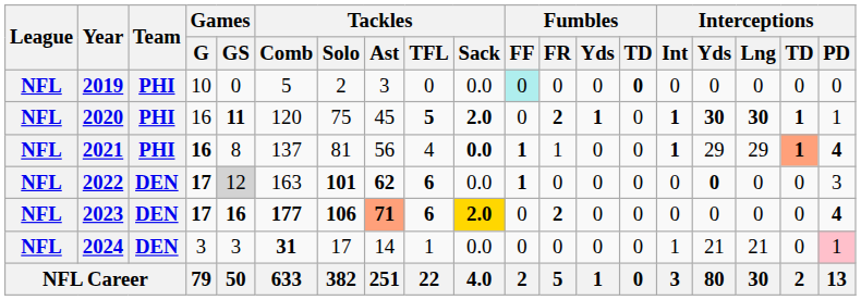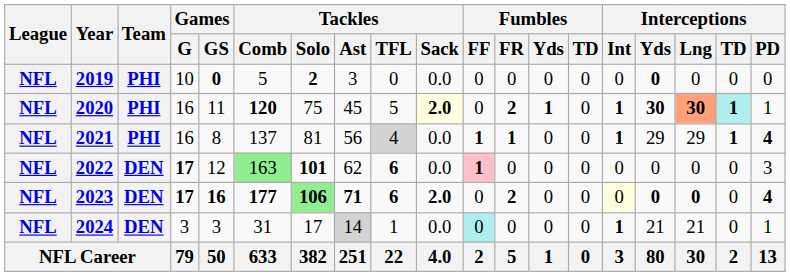2019 | Games / GS: normal -> bold
2019 | Tackles / Solo: normal -> bold
2019 | Fumbles / FF: paleturquoise background -> no background
2019 | Fumbles / TD: bold -> normal
2019 | Interceptions / Yds: normal -> bold
2020 | Games / GS: bold -> normal
2020 | Tackles / Comb: normal -> bold
2020 | Tackles / TFL: bold -> normal
2020 | Tackles / Sack: no background -> lightyellow background
2020 | Interceptions / Lng: no background -> lightsalmon background
2020 | Interceptions / TD: no background -> paleturquoise background
2021 | Games / G: bold -> normal
2021 | Tackles / TFL: no background -> lightgrey background
2021 | Tackles / Sack: bold -> normal
2021 | Fumbles / FR: normal -> bold
2021 | Interceptions / TD: lightsalmon background -> no background
2022 | Games / GS: lightgrey background -> no background
2022 | Tackles / Comb: no background -> lightgreen background
2022 | Tackles / Ast: bold -> normal
2022 | Fumbles / FF: no background -> pink background
2022 | Interceptions / Yds: bold -> normal
2023 | Tackles / Solo: no background -> lightgreen background
2023 | Tackles / Ast: lightsalmon background -> no background
2023 | Tackles / Sack: gold background -> no background
2023 | Interceptions / Int: no background -> lightyellow background
2023 | Interceptions / Yds: normal -> bold
2023 | Interceptions / Lng: normal -> bold
2024 | Tackles / Comb: bold -> normal
2024 | Tackles / Ast: no background -> lightgrey background
2024 | Fumbles / FF: no background -> paleturquoise background
2024 | Interceptions / Int: normal -> bold
2024 | Interceptions / PD: pink background -> no background
